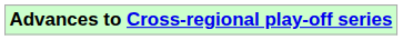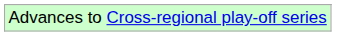row 1 | column 1: bold -> normal
